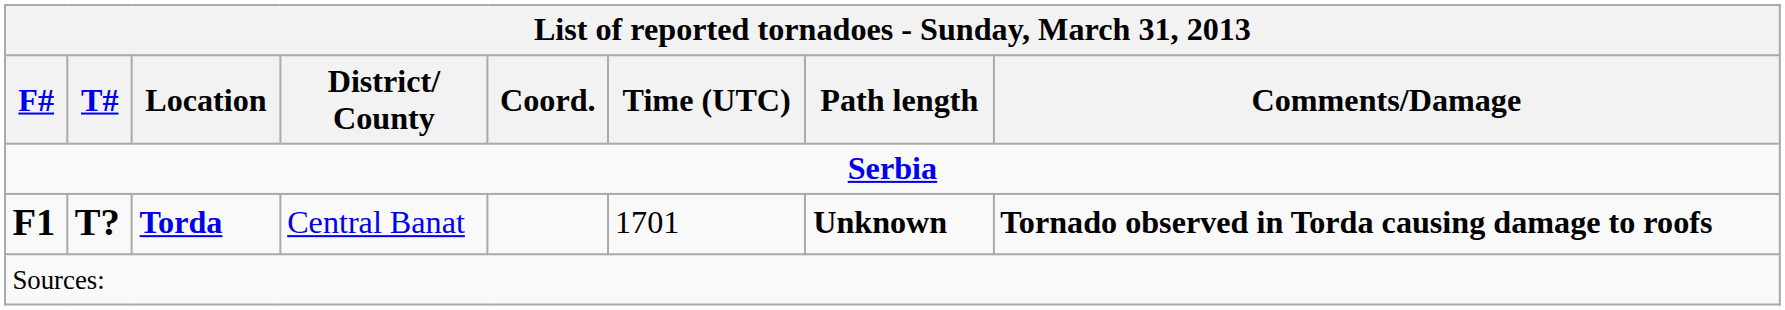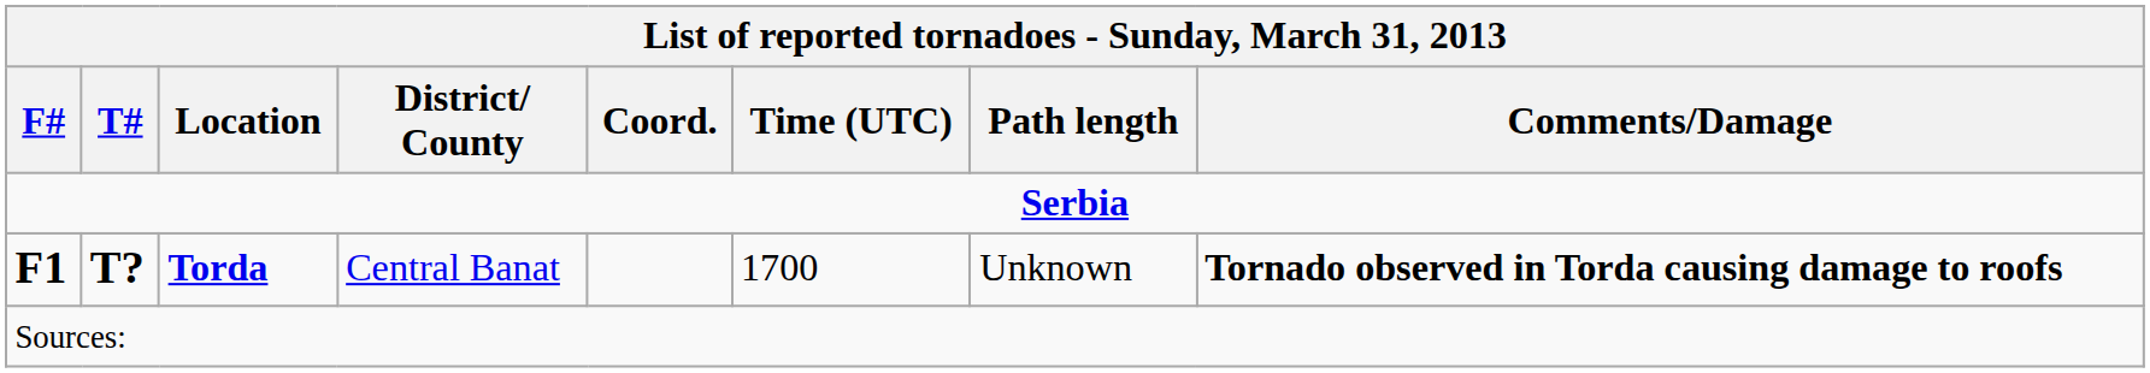F1 | Time (UTC): 1701 -> 1700
F1 | Path length: bold -> normal
